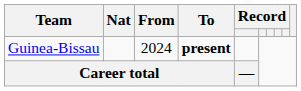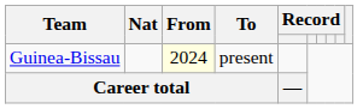Guinea-Bissau | From: no background -> lightyellow background
Guinea-Bissau | To: bold -> normal
